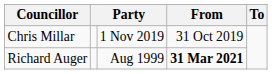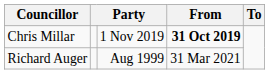Chris Millar | From: normal -> bold
Richard Auger | From: bold -> normal
